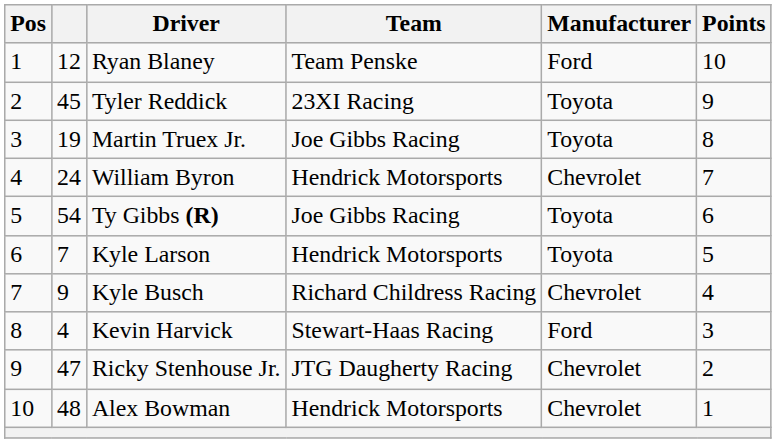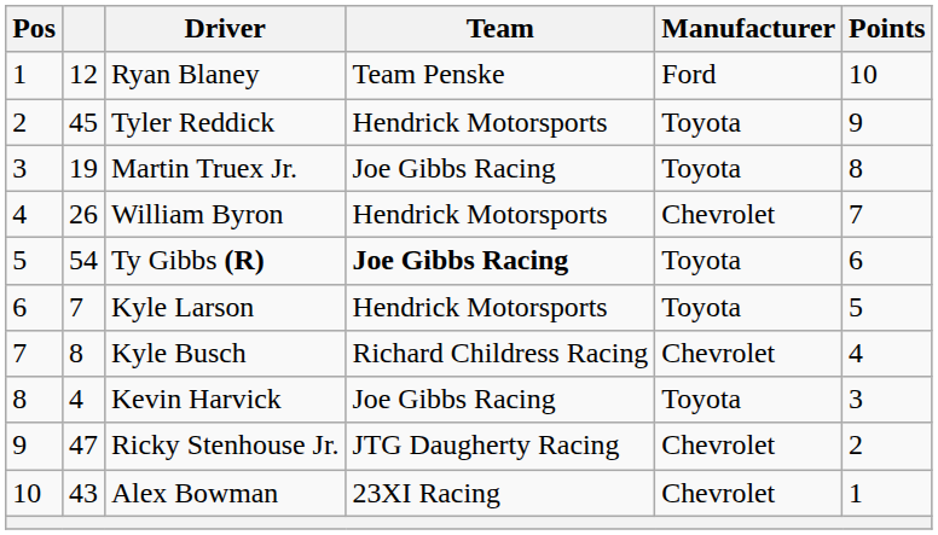Tyler Reddick | Team: 23XI Racing -> Hendrick Motorsports
William Byron | column 2: 24 -> 26
Ty Gibbs (R) | Team: normal -> bold
Kyle Busch | column 2: 9 -> 8
Kevin Harvick | Team: Stewart-Haas Racing -> Joe Gibbs Racing
Kevin Harvick | Manufacturer: Ford -> Toyota
Alex Bowman | column 2: 48 -> 43
Alex Bowman | Team: Hendrick Motorsports -> 23XI Racing
